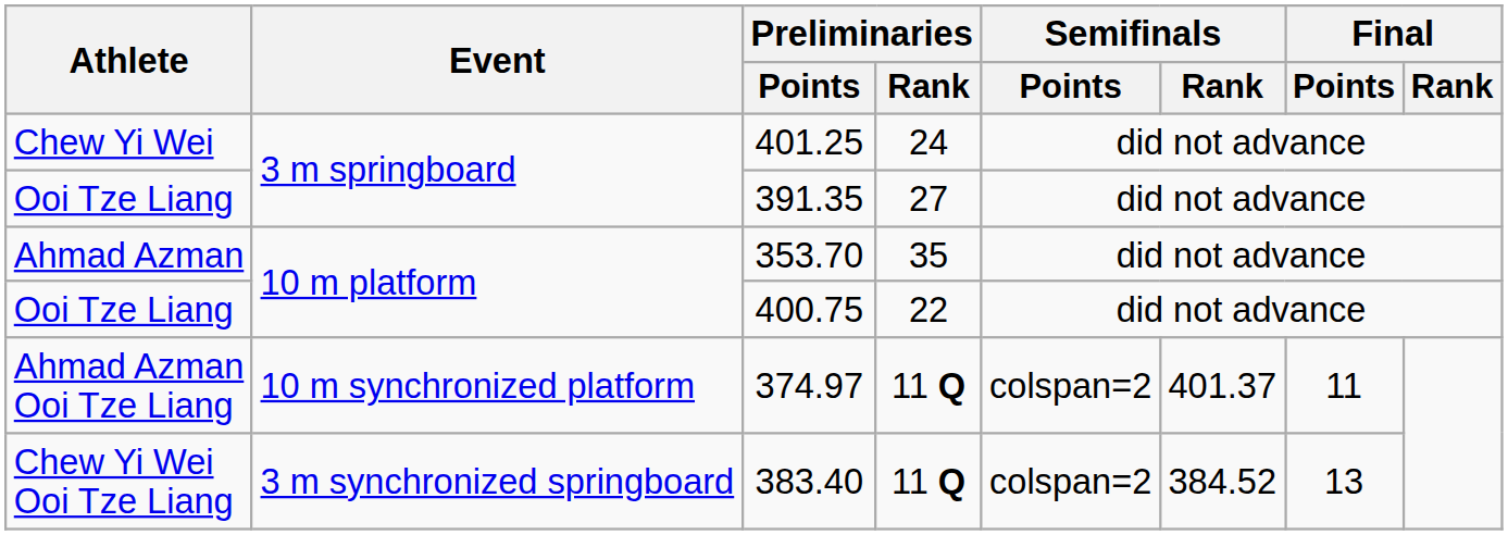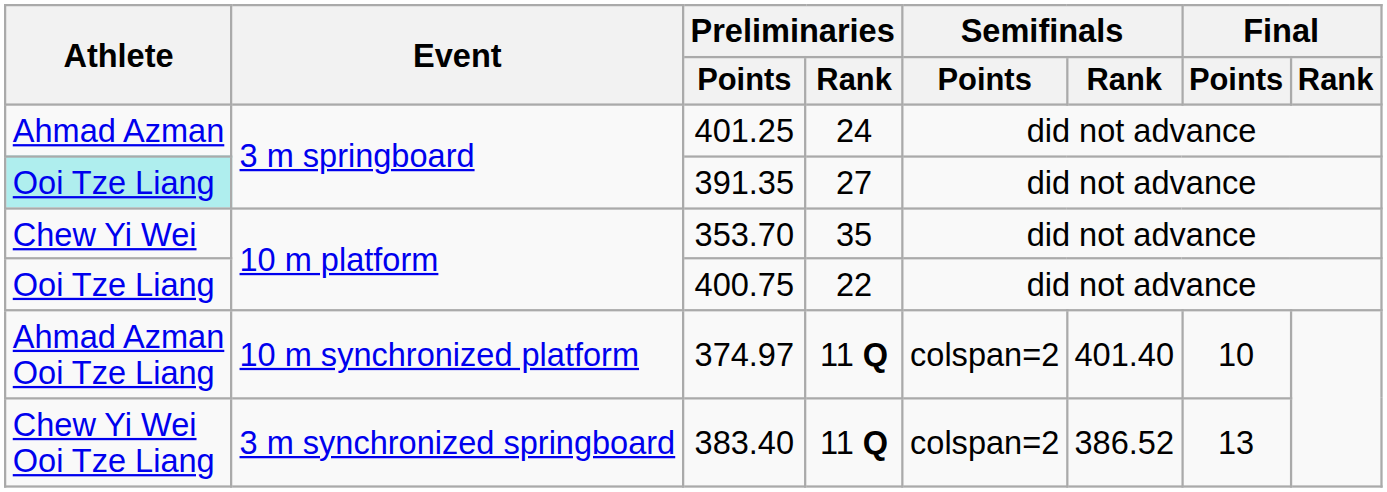401.25 | Athlete: Chew Yi Wei -> Ahmad Azman
391.35 | Athlete: no background -> paleturquoise background
353.70 | Athlete: Ahmad Azman -> Chew Yi Wei
374.97 | Semifinals / Rank: 401.37 -> 401.40
374.97 | Final / Points: 11 -> 10
383.40 | Semifinals / Rank: 384.52 -> 386.52
